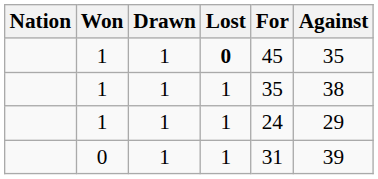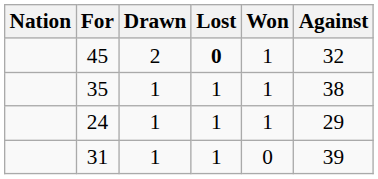columns swapped: Won <-> For
row 2 | Drawn: 1 -> 2
row 2 | Against: 35 -> 32
